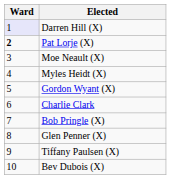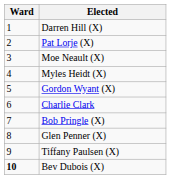Darren Hill (X) | Ward: lavender background -> no background
Pat Lorje (X) | Ward: bold -> normal
Bev Dubois (X) | Ward: normal -> bold
